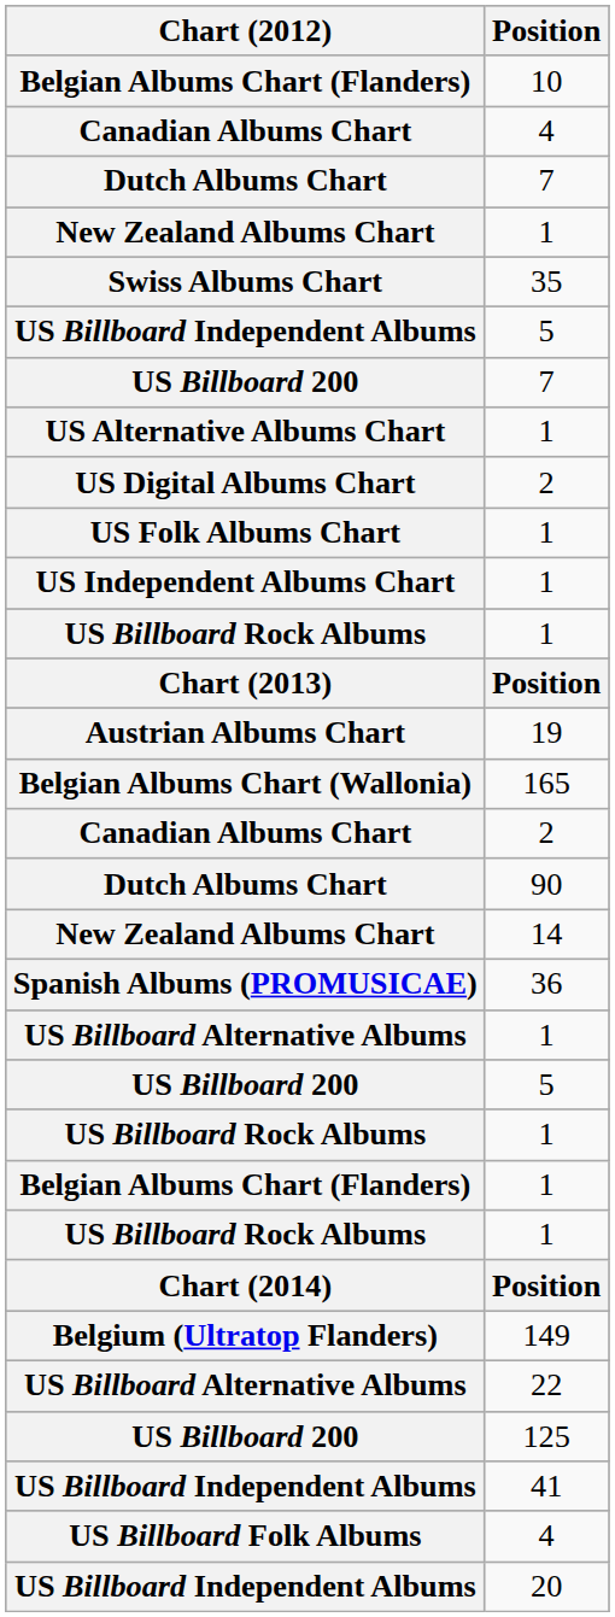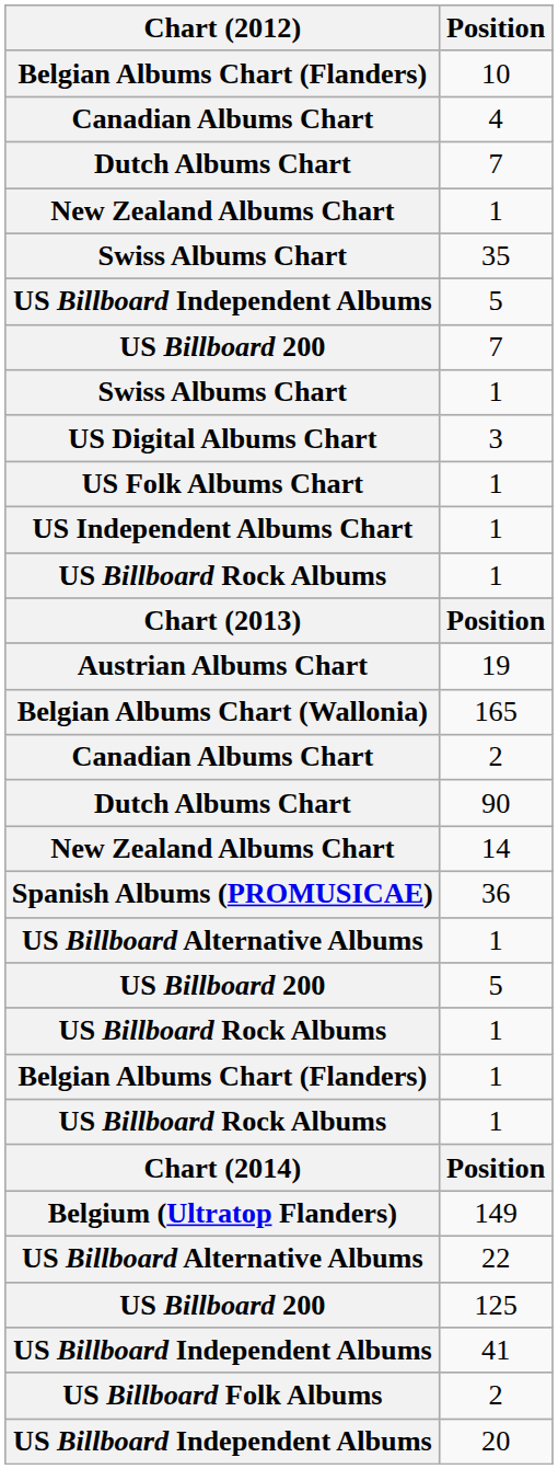row 9 | Chart (2012): US Alternative Albums Chart -> Swiss Albums Chart
row 10 | Position: 2 -> 3
row 31 | Position: 4 -> 2
